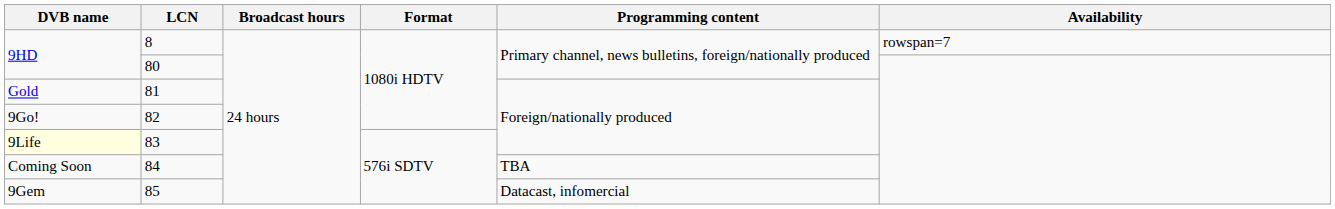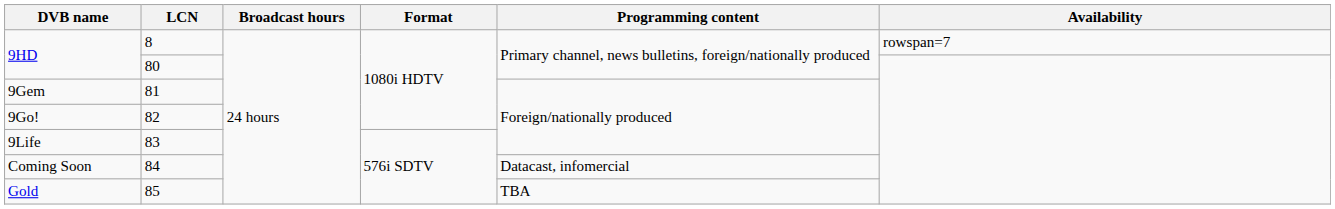81 | DVB name: Gold -> 9Gem
83 | DVB name: lightyellow background -> no background
84 | Programming content: TBA -> Datacast, infomercial
85 | DVB name: 9Gem -> Gold
85 | Programming content: Datacast, infomercial -> TBA
